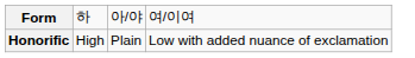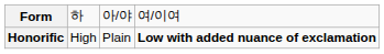Honorific | column 4: normal -> bold
